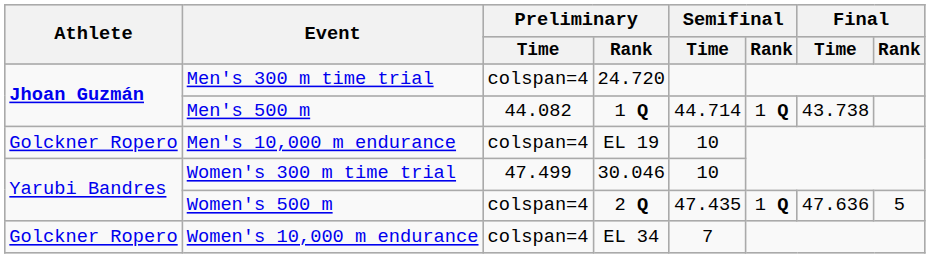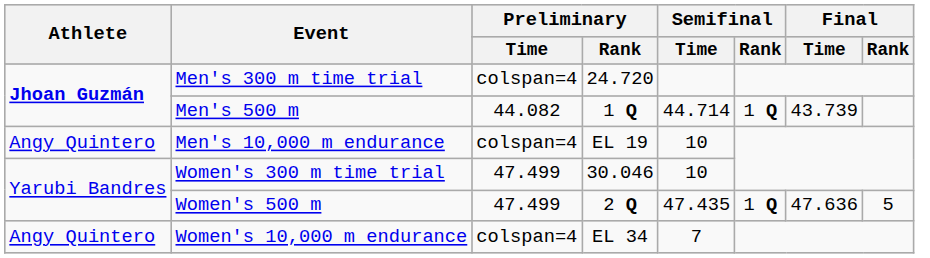Men's 500 m | Final / Time: 43.738 -> 43.739
Men's 10,000 m endurance | Athlete: Golckner Ropero -> Angy Quintero
Women's 500 m | Preliminary / Time: colspan=4 -> 47.499
Women's 10,000 m endurance | Athlete: Golckner Ropero -> Angy Quintero
